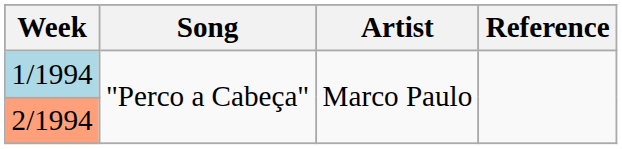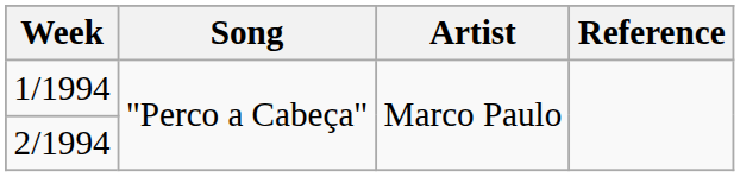1/1994 | Week: lightblue background -> no background
2/1994 | Week: lightsalmon background -> no background
